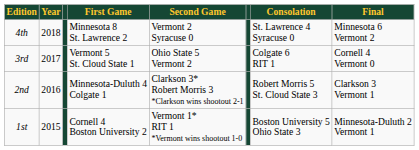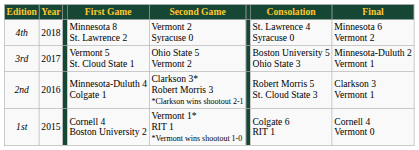3rd | Consolation: Colgate 6 RIT 1 -> Boston University 5 Ohio State 3
3rd | Final: Cornell 4 Vermont 0 -> Minnesota-Duluth 2 Vermont 1
1st | Consolation: Boston University 5 Ohio State 3 -> Colgate 6 RIT 1
1st | Final: Minnesota-Duluth 2 Vermont 1 -> Cornell 4 Vermont 0
